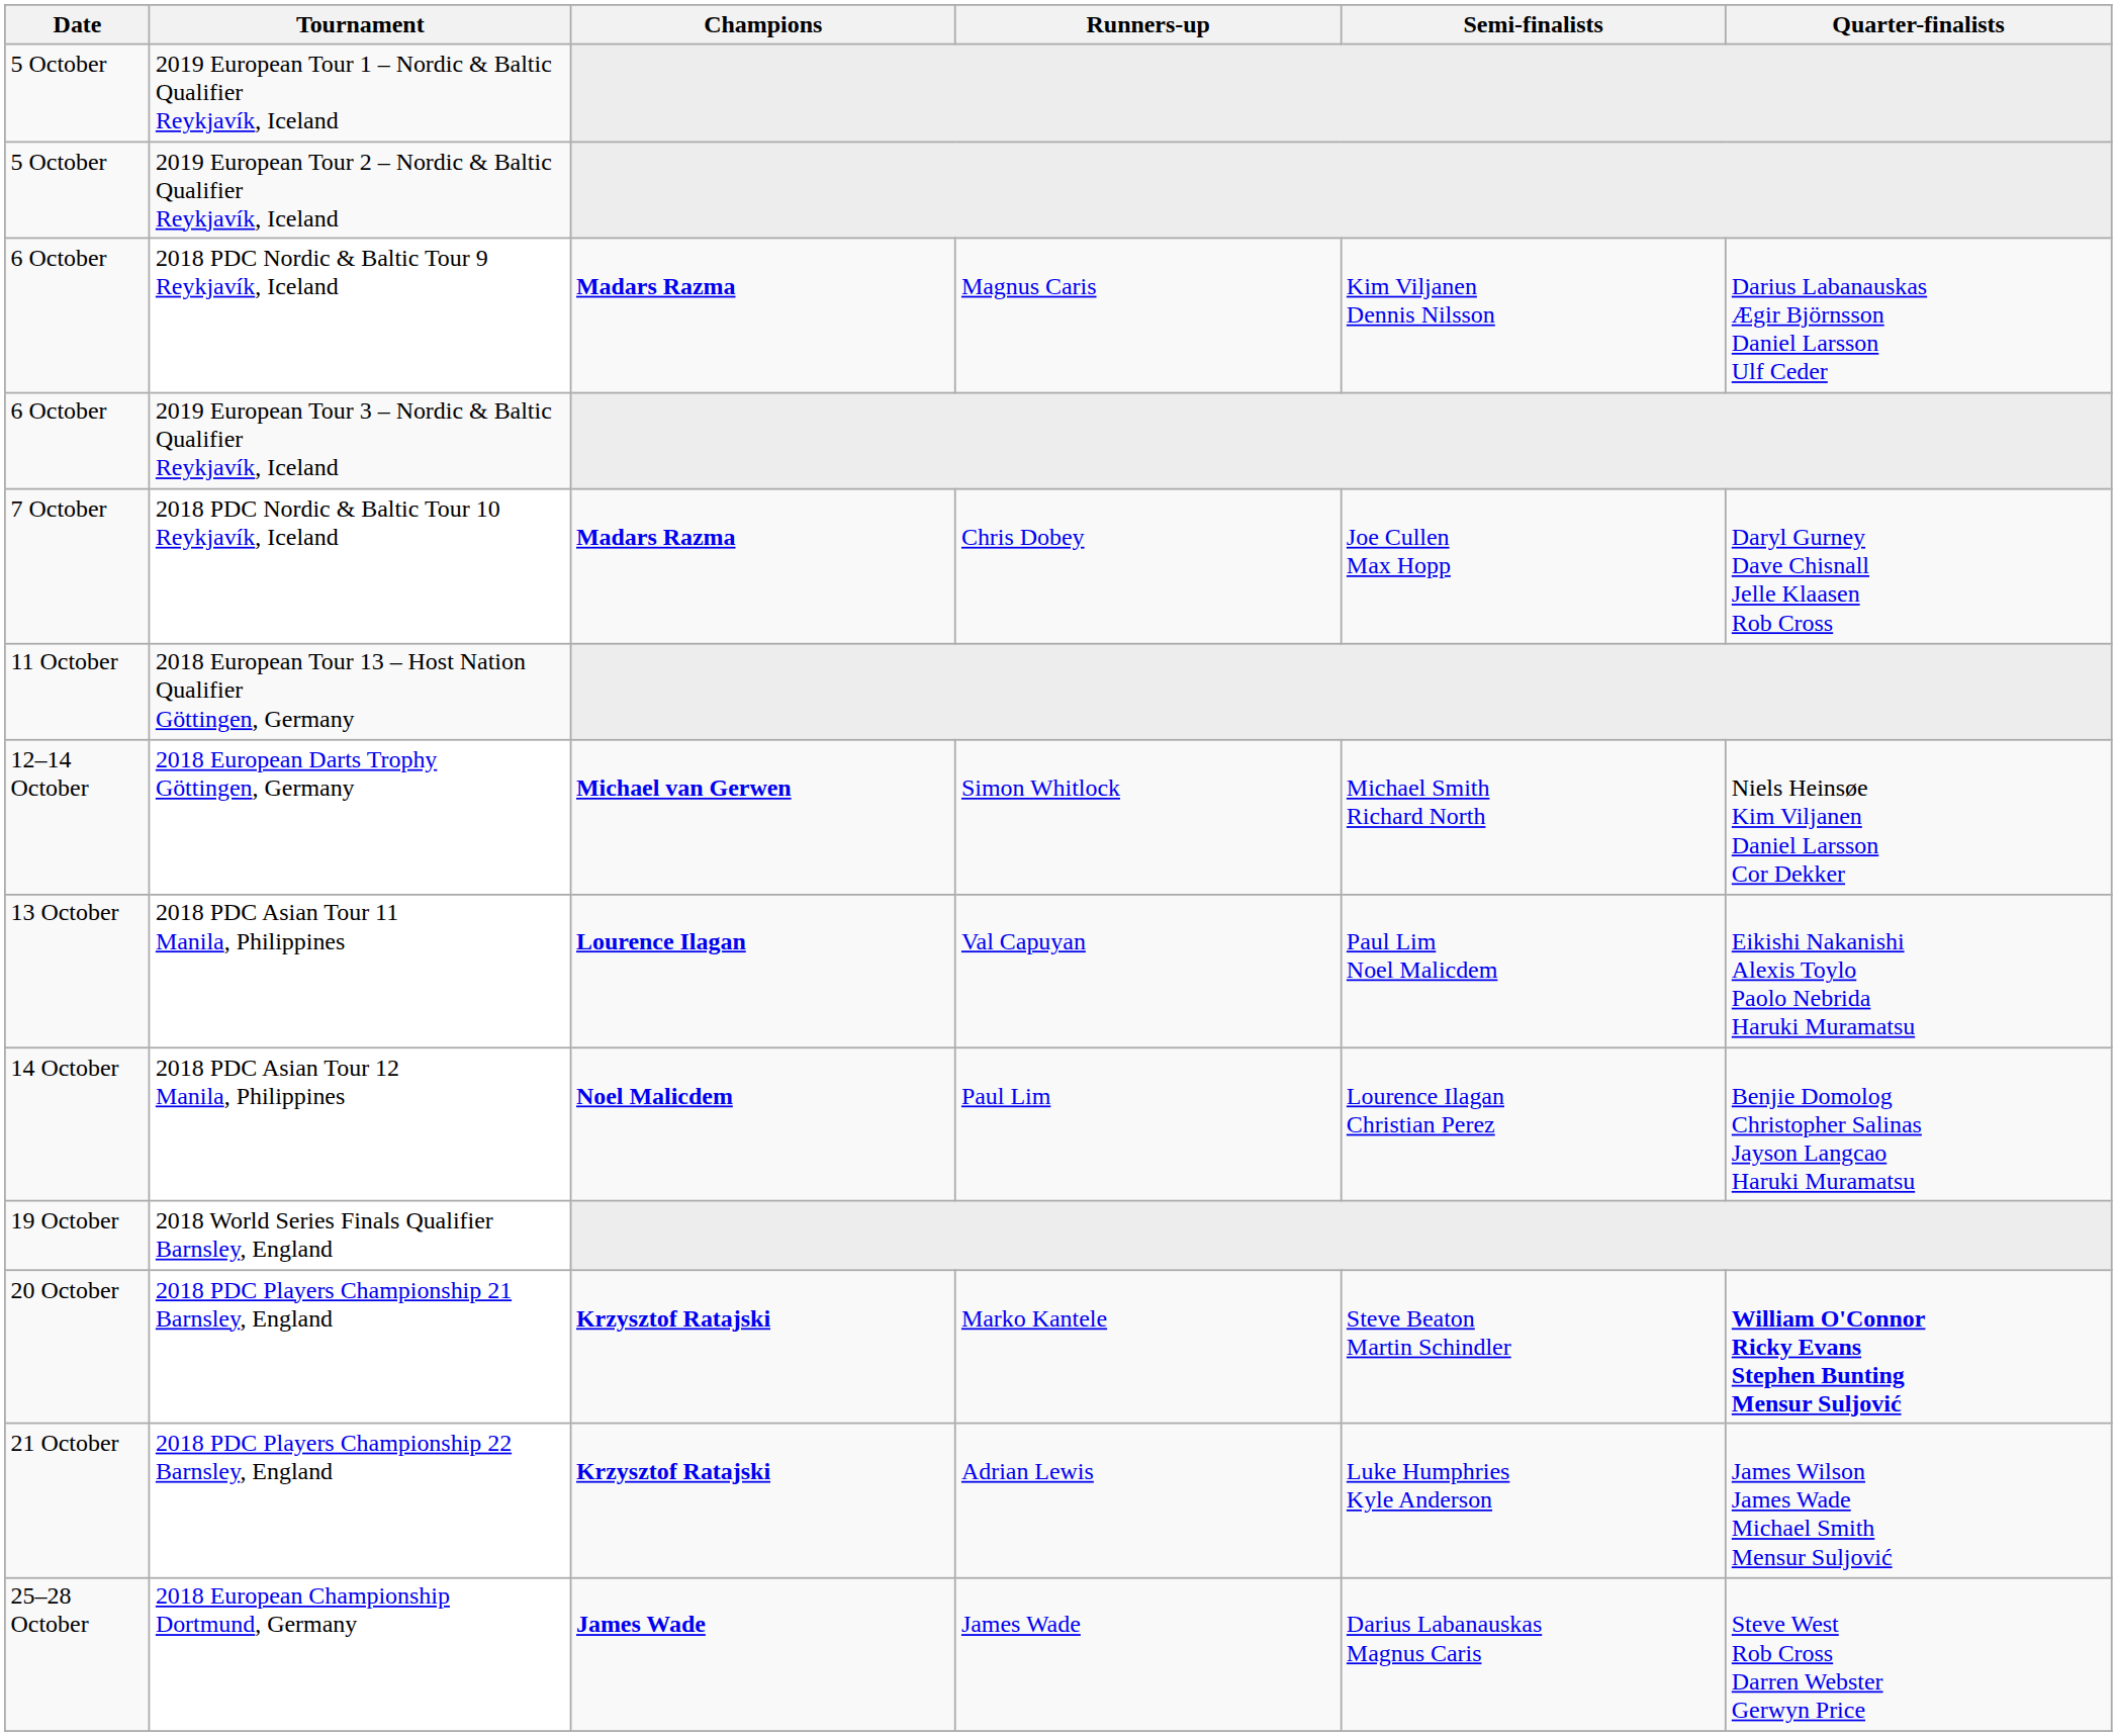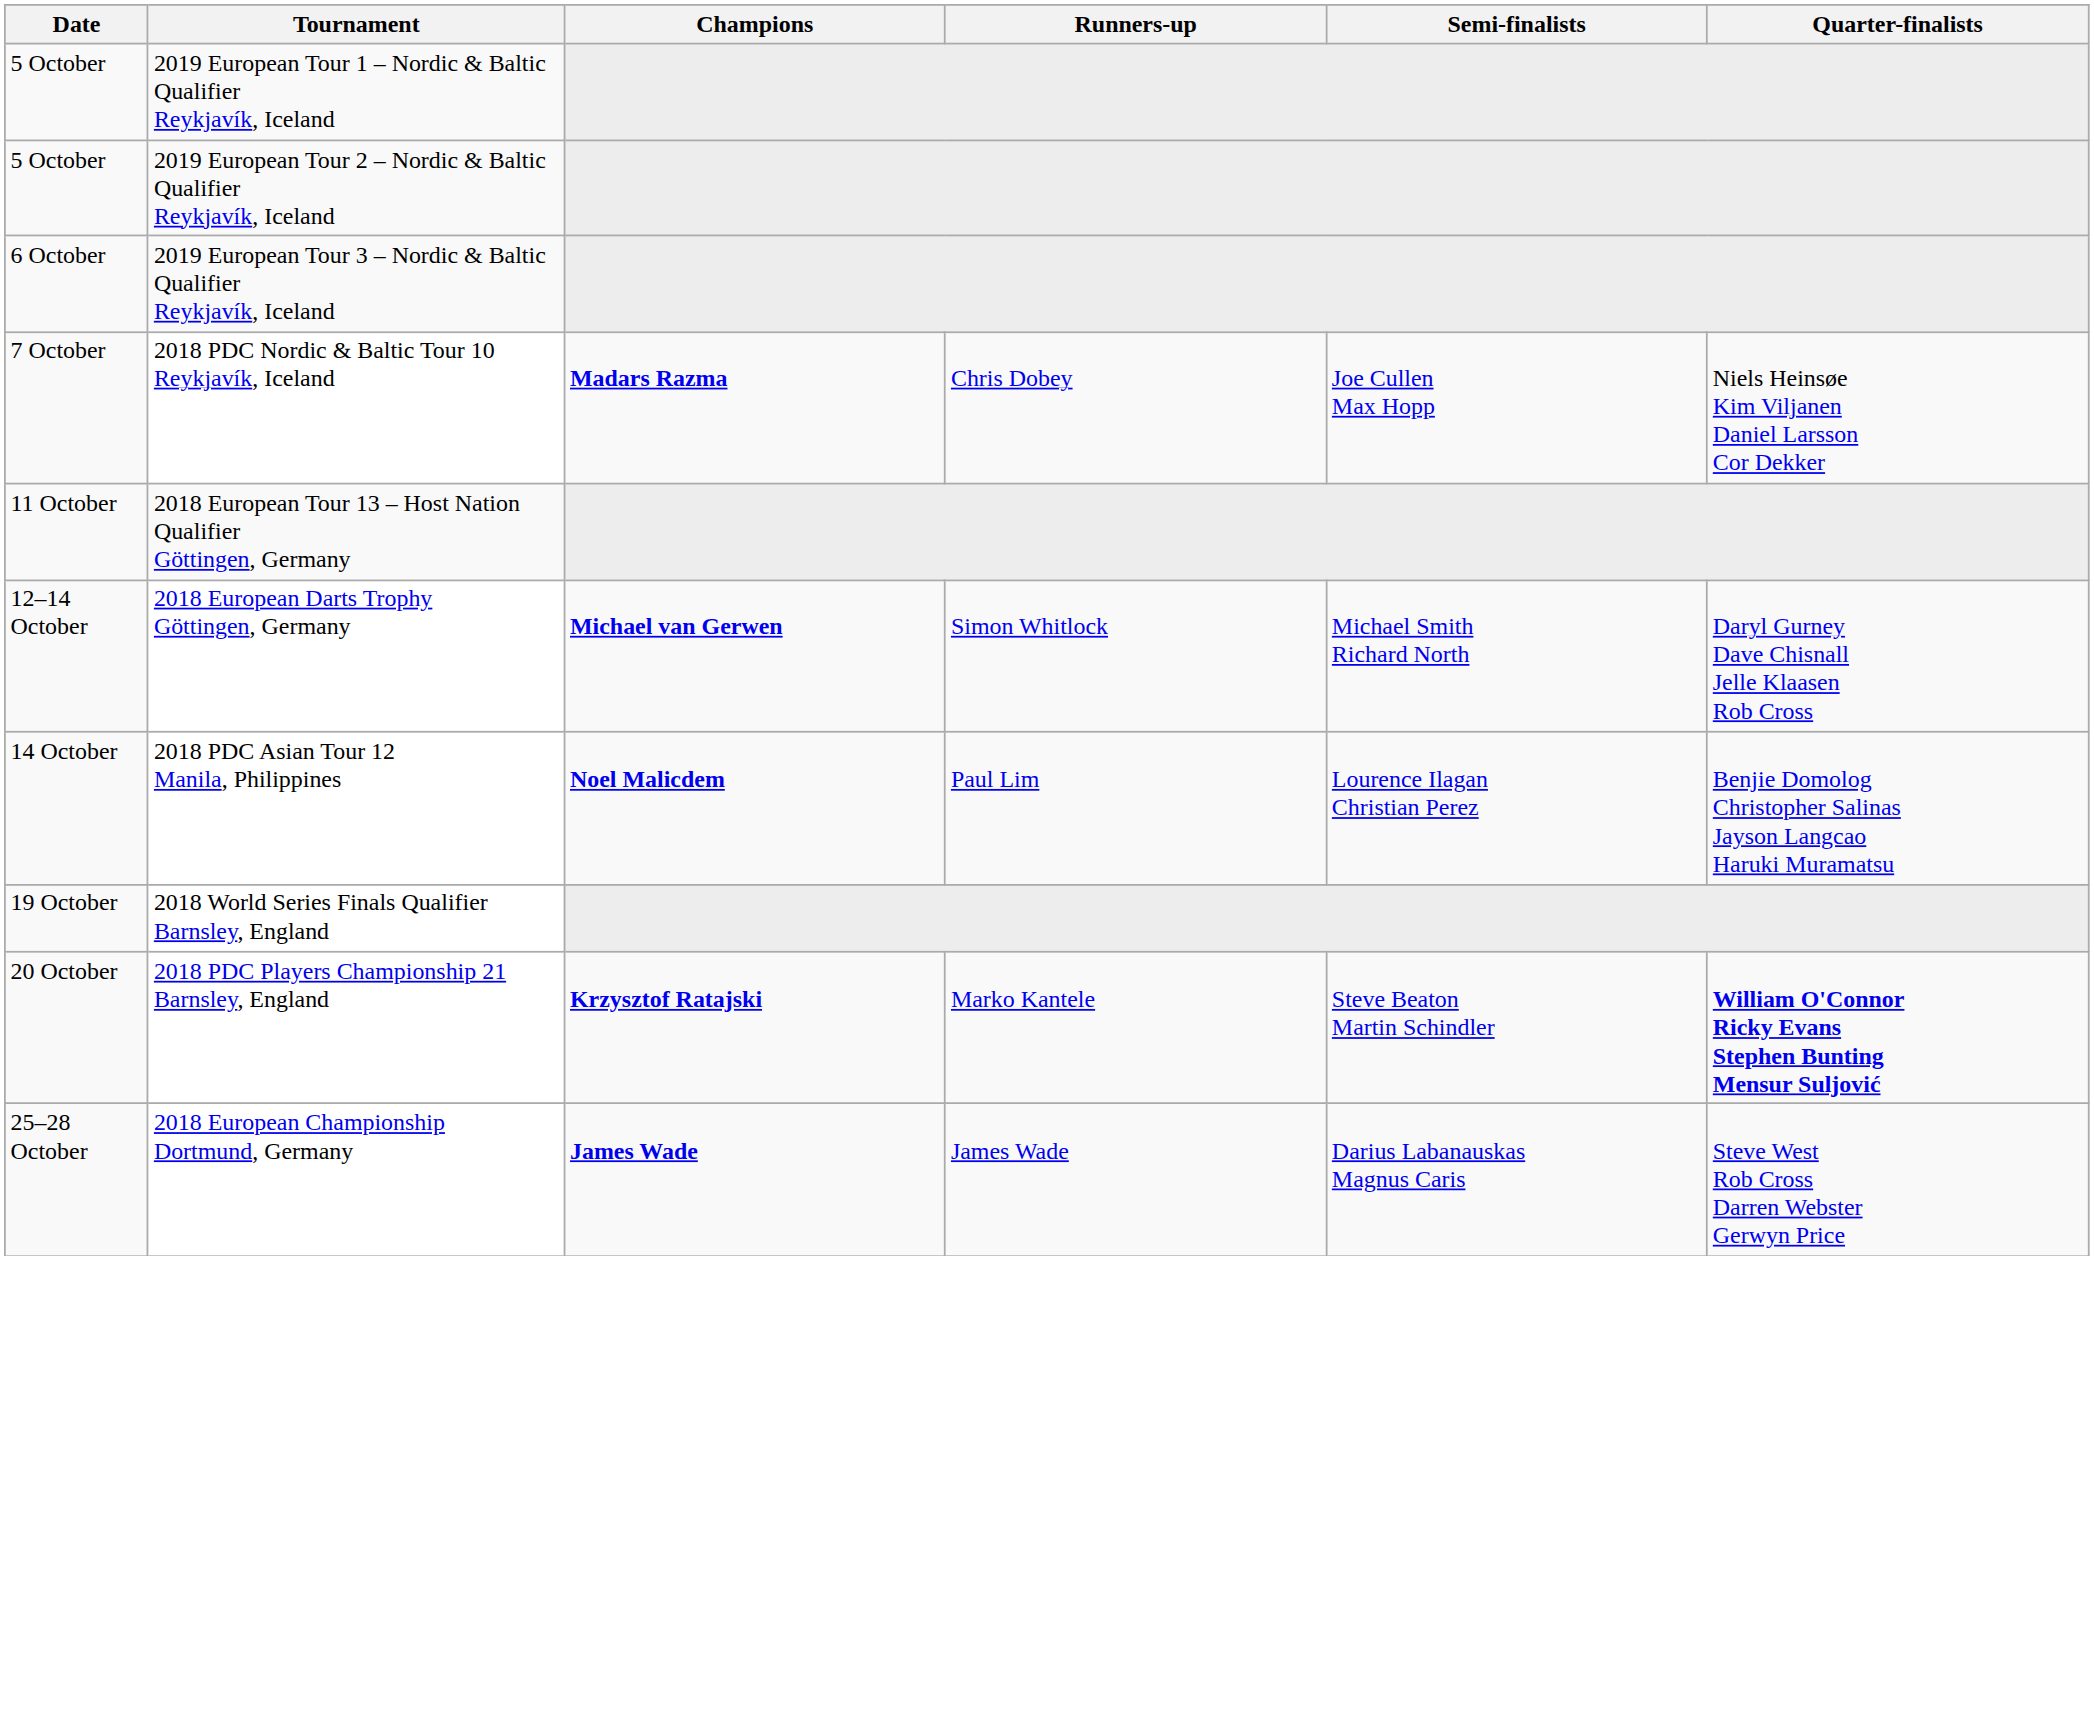- row: 6 October | 2018 PDC Nordic & Baltic Tour 9 Reykjavík, Iceland | Madars Razma | Magnus Caris | Kim Viljanen Dennis Nilsson | Darius Labanauskas Ægir Björnsson Daniel Larsson Ulf Ceder
2018 PDC Nordic & Baltic Tour 10 Reykjavík, Iceland | Quarter-finalists: Daryl Gurney Dave Chisnall Jelle Klaasen Rob Cross -> Niels Heinsøe Kim Viljanen Daniel Larsson Cor Dekker
2018 European Darts Trophy Göttingen, Germany | Quarter-finalists: Niels Heinsøe Kim Viljanen Daniel Larsson Cor Dekker -> Daryl Gurney Dave Chisnall Jelle Klaasen Rob Cross
- row: 13 October | 2018 PDC Asian Tour 11 Manila, Philippines | Lourence Ilagan | Val Capuyan | Paul Lim Noel Malicdem | Eikishi Nakanishi Alexis Toylo Paolo Nebrida Haruki Muramatsu
- row: 21 October | 2018 PDC Players Championship 22 Barnsley, England | Krzysztof Ratajski | Adrian Lewis | Luke Humphries Kyle Anderson | James Wilson James Wade Michael Smith Mensur Suljović
